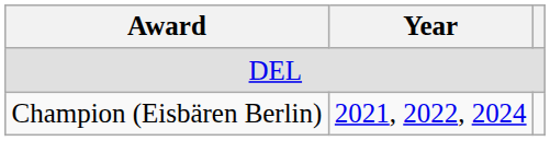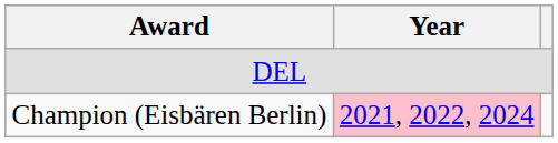Champion (Eisbären Berlin) | Year: no background -> pink background
